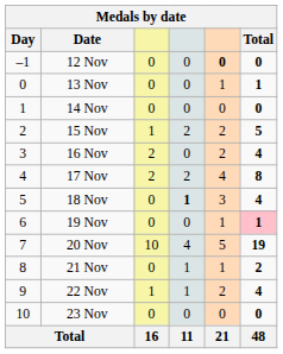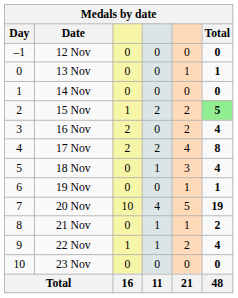12 Nov | column 5: bold -> normal
15 Nov | Total: no background -> lightgreen background
18 Nov | column 4: bold -> normal
19 Nov | Total: pink background -> no background
